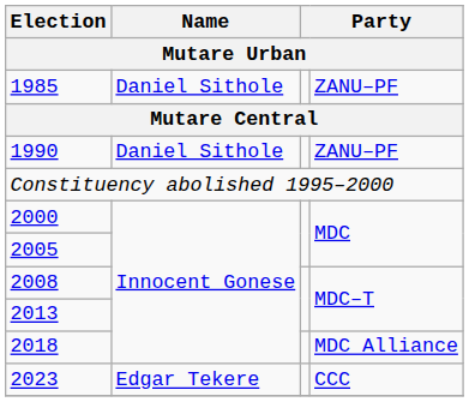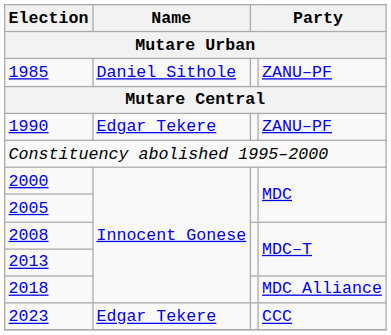1990 | Name: Daniel Sithole -> Edgar Tekere
